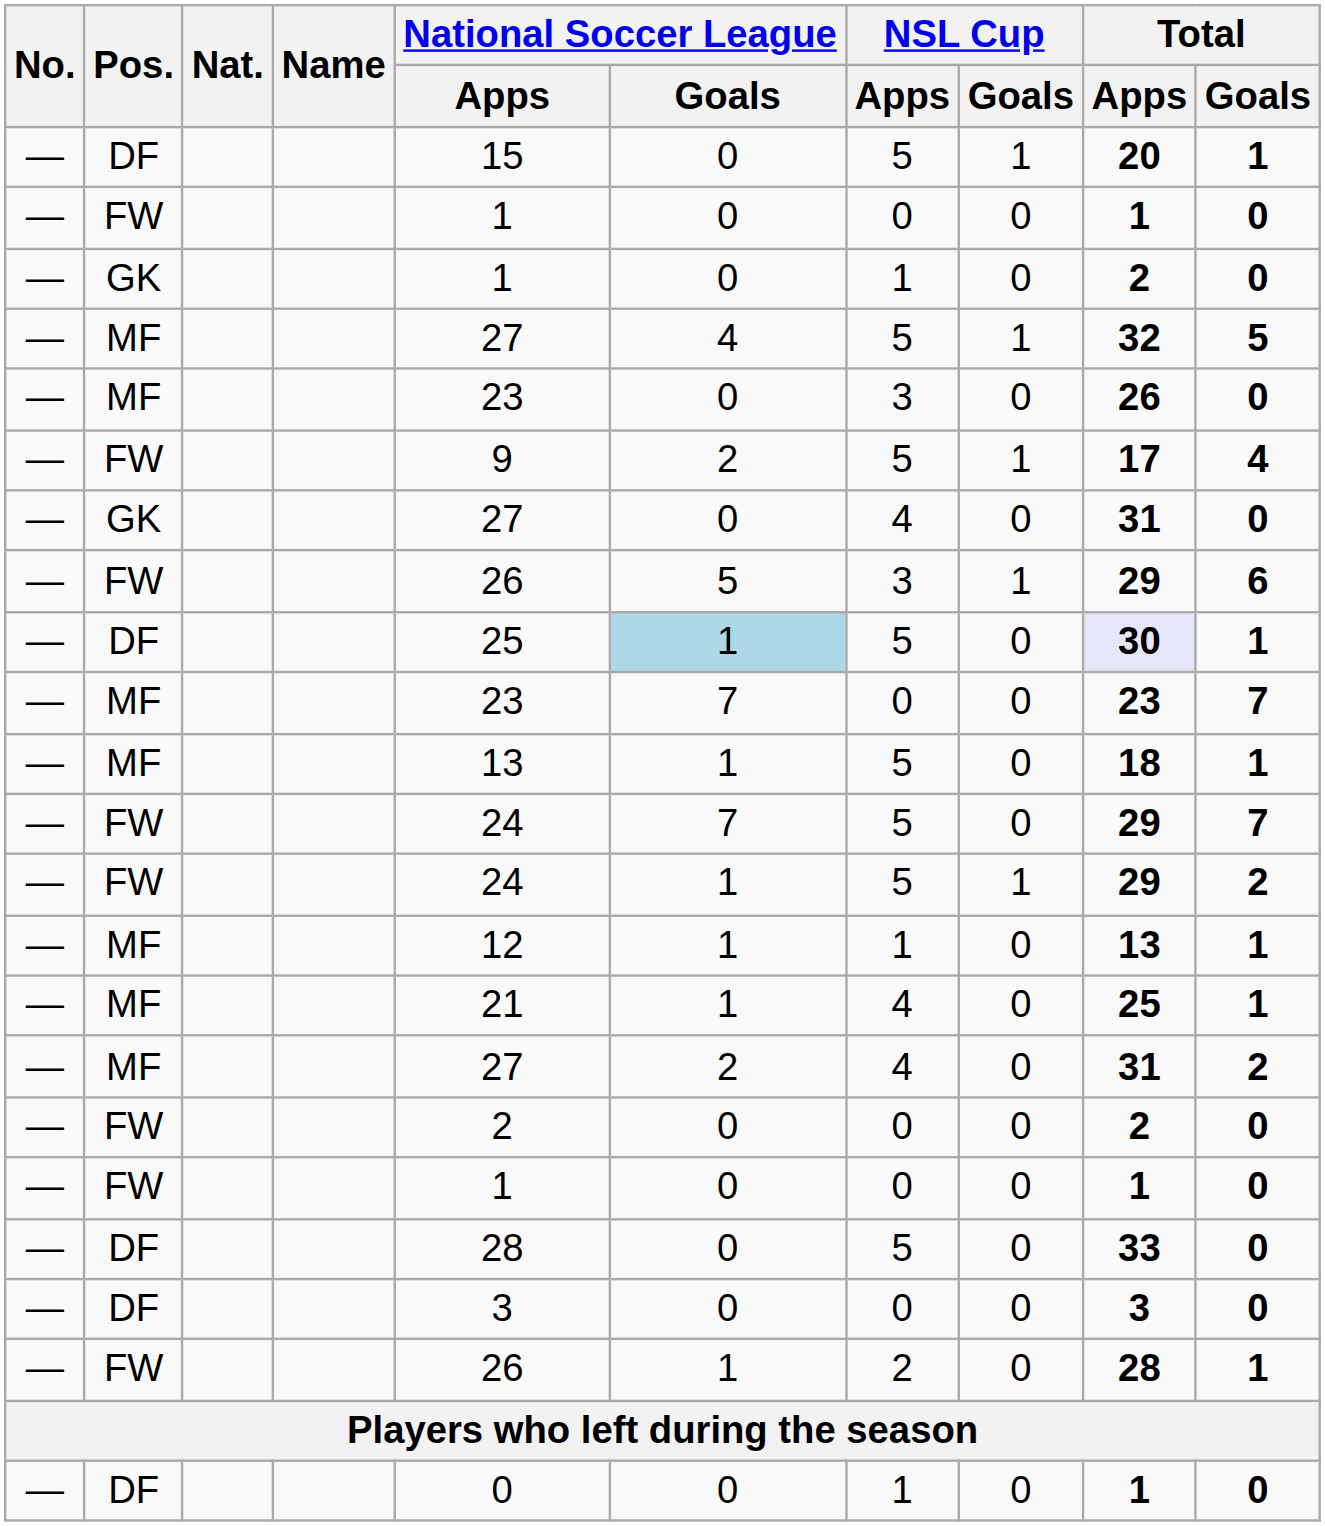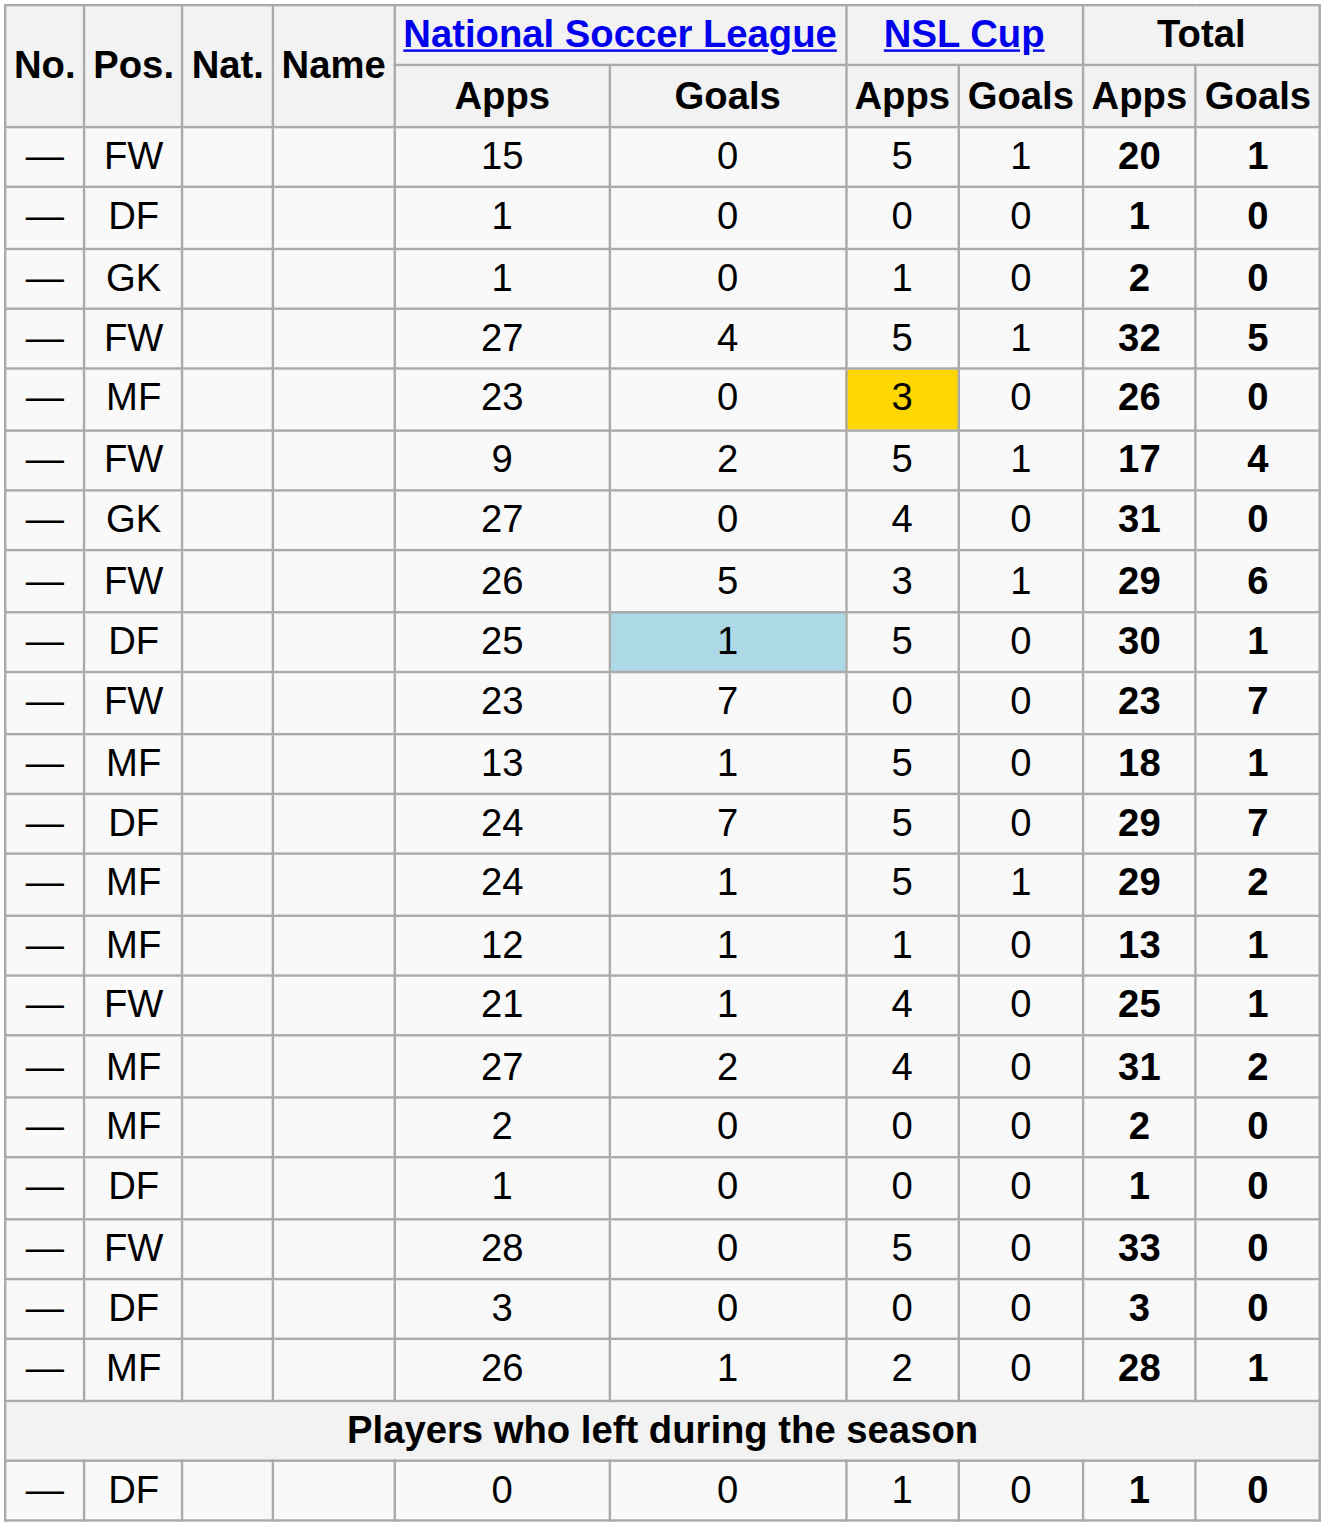row 3 | Pos.: DF -> FW
row 4 | Pos.: FW -> DF
row 6 | Pos.: MF -> FW
row 7 | NSL Cup / Apps: no background -> gold background
row 11 | Total / Apps: lavender background -> no background
row 12 | Pos.: MF -> FW
row 14 | Pos.: FW -> DF
row 15 | Pos.: FW -> MF
row 17 | Pos.: MF -> FW
row 19 | Pos.: FW -> MF
row 20 | Pos.: FW -> DF
row 21 | Pos.: DF -> FW
row 23 | Pos.: FW -> MF
